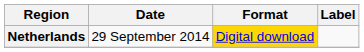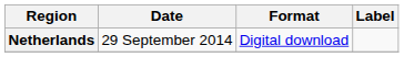Netherlands | Format: gold background -> no background
